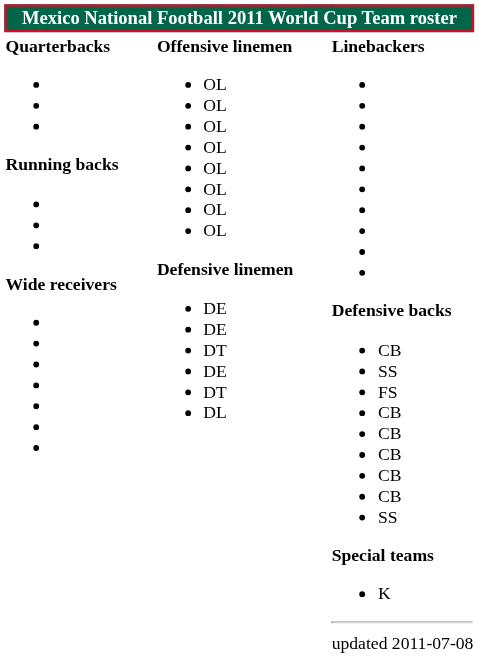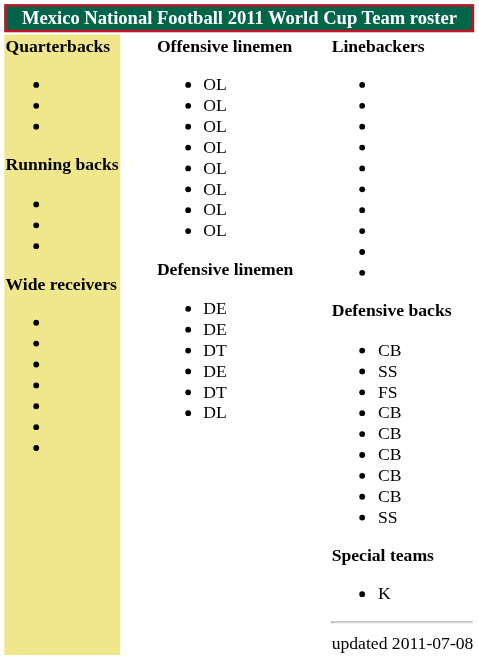Quarterbacks Running backs Wide receivers | column 1: no background -> khaki background
